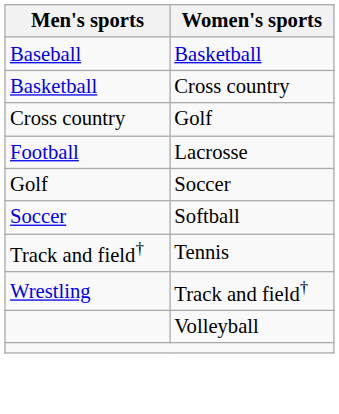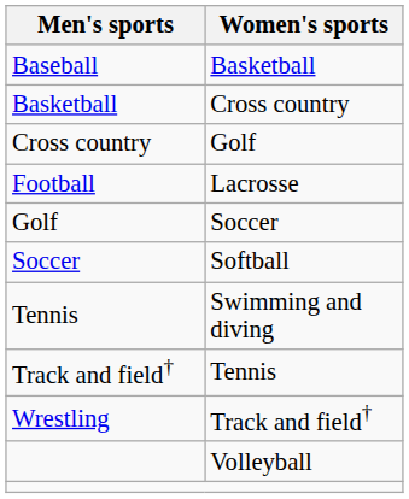+ row: Tennis | Swimming and diving
